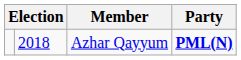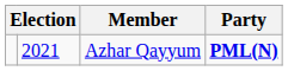Azhar Qayyum | column 2: 2018 -> 2021
